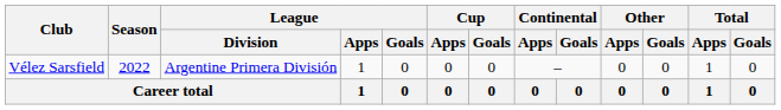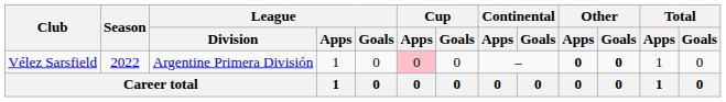Vélez Sarsfield | Cup / Apps: no background -> pink background
Vélez Sarsfield | Other / Apps: normal -> bold
Vélez Sarsfield | Other / Goals: normal -> bold
